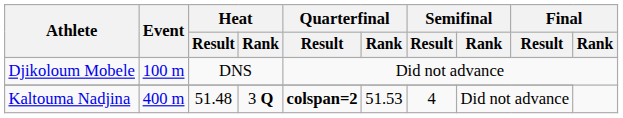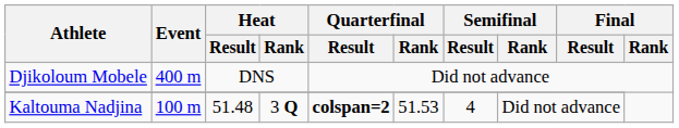Djikoloum Mobele | Event: 100 m -> 400 m
Kaltouma Nadjina | Event: 400 m -> 100 m
